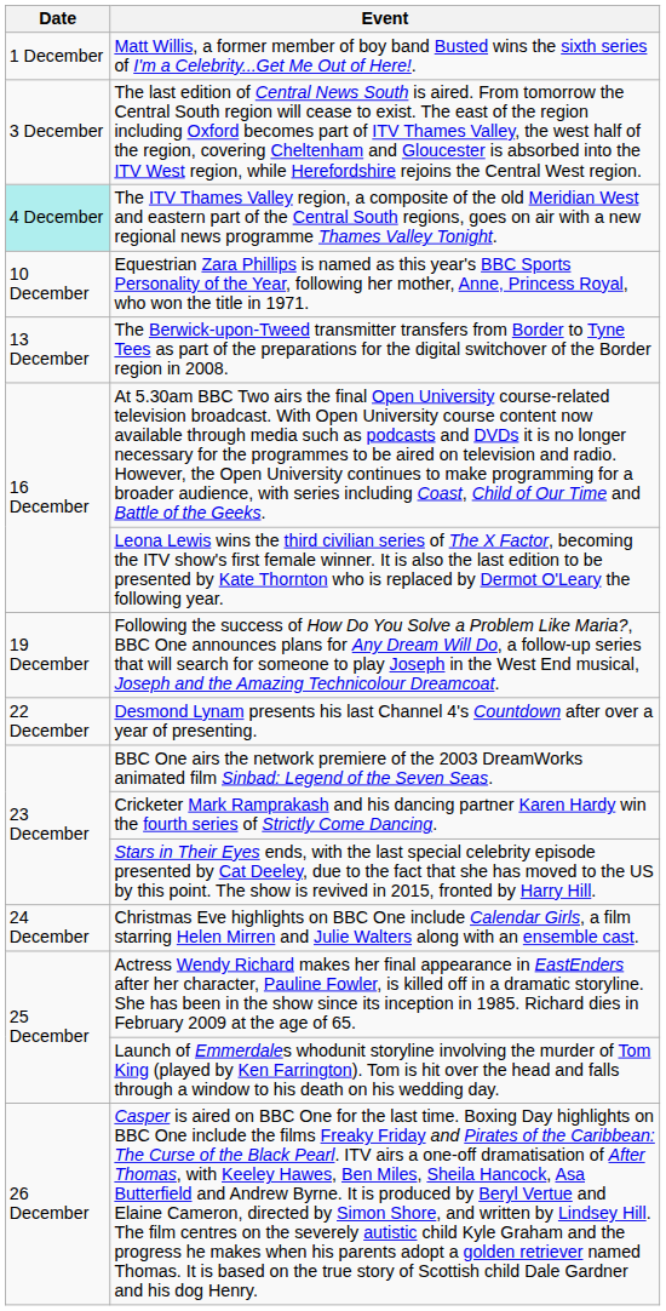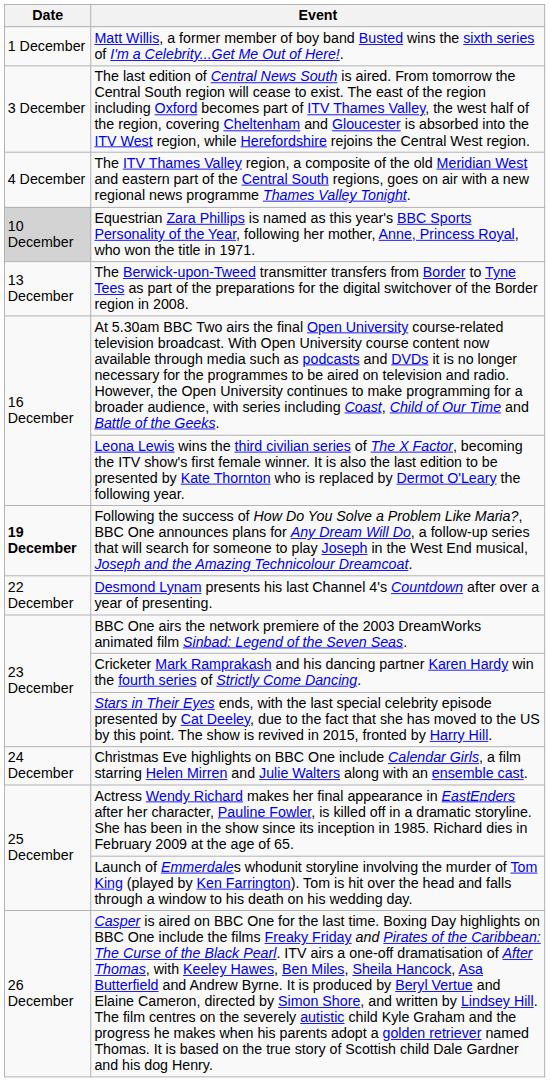row 4 | Date: paleturquoise background -> no background
row 5 | Date: no background -> lightgrey background
row 9 | Date: normal -> bold
